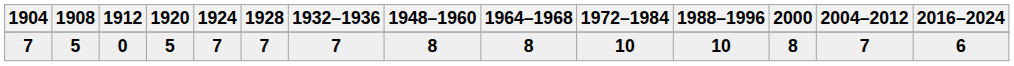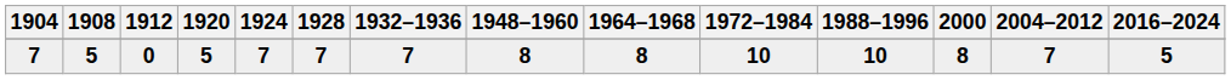row 2 | 2016–2024: 6 -> 5
